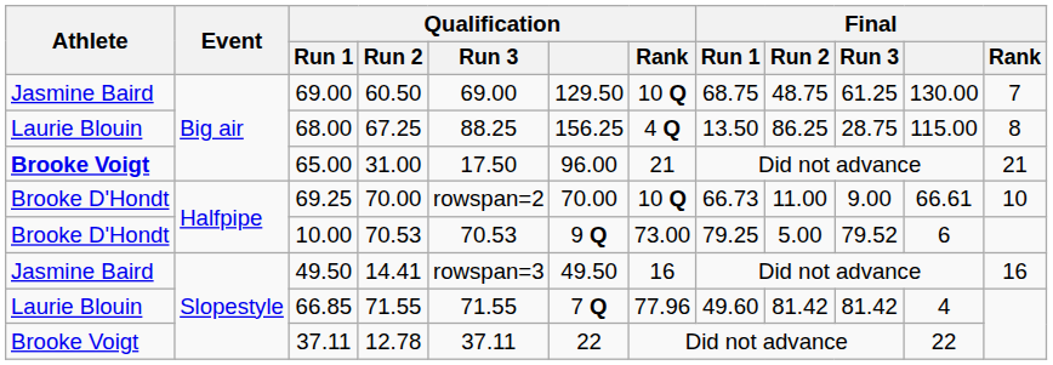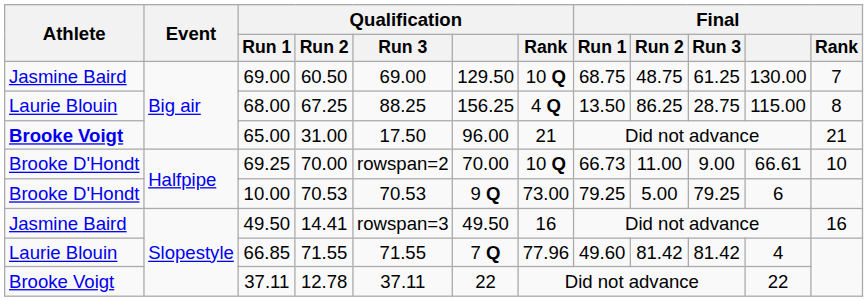10.00 | Final / Run 3: 79.52 -> 79.25
